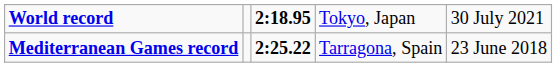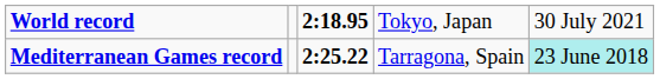Mediterranean Games record | column 5: no background -> paleturquoise background
